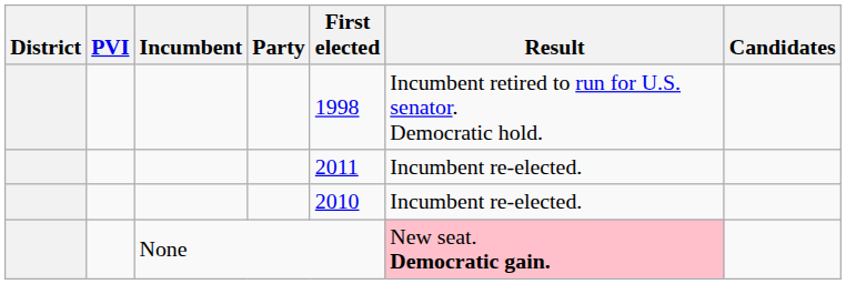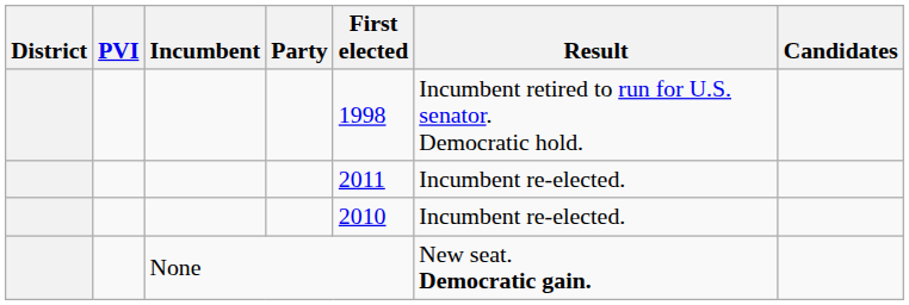None | Result: pink background -> no background
